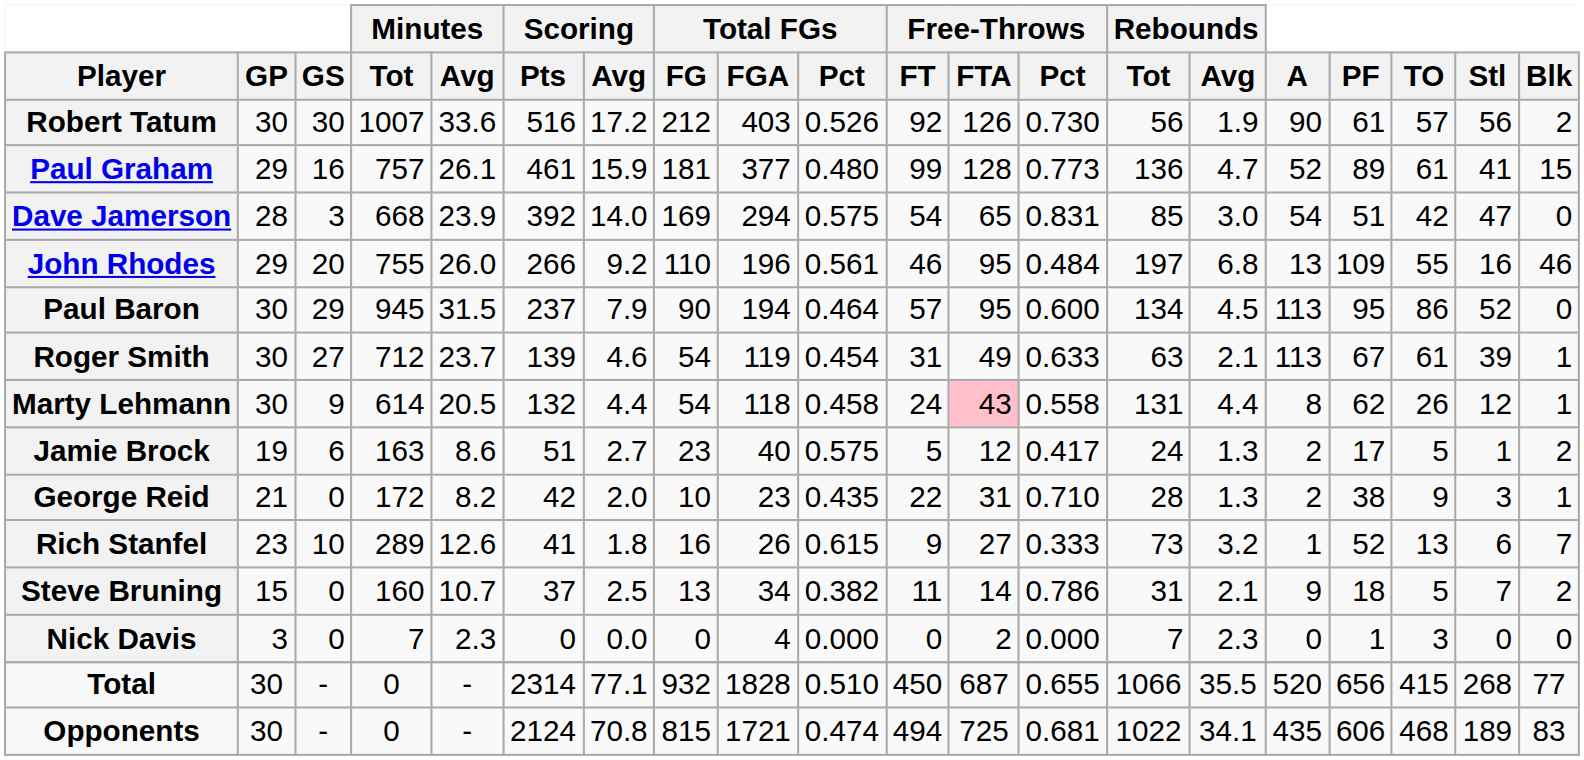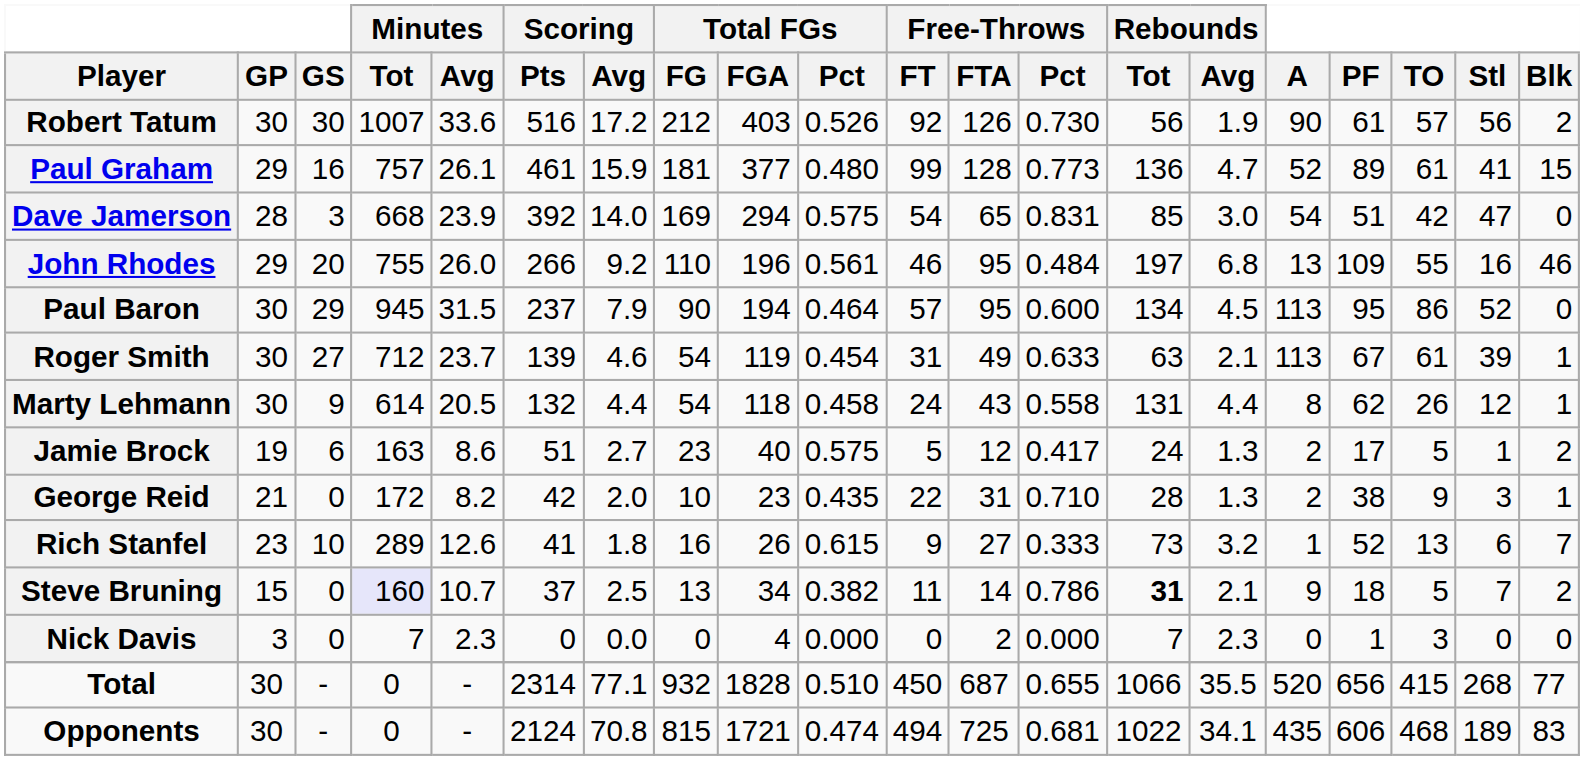Marty Lehmann | Free-Throws / FTA: pink background -> no background
Steve Bruning | Minutes / Tot: no background -> lavender background
Steve Bruning | Rebounds / Tot: normal -> bold
